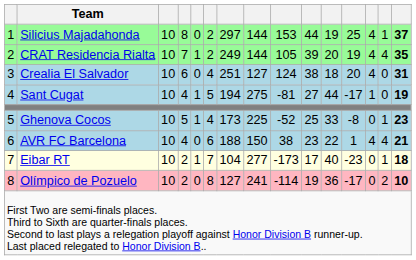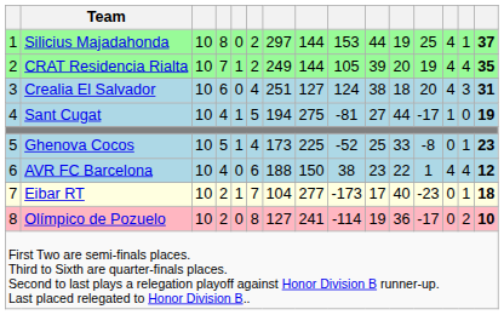Crealia El Salvador | column 14: 0 -> 3
AVR FC Barcelona | column 15: 21 -> 12
